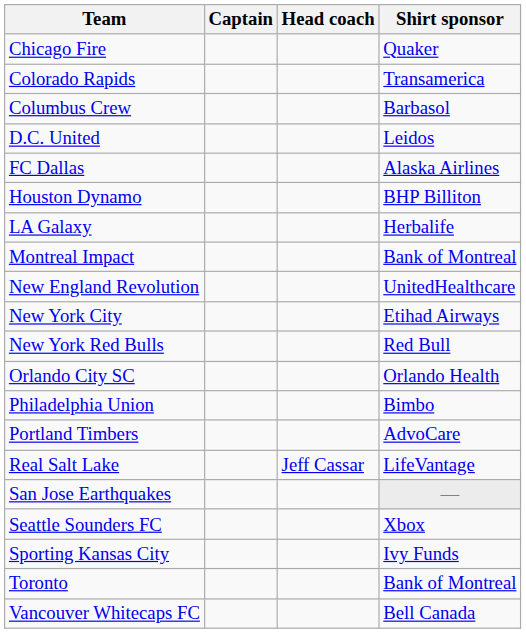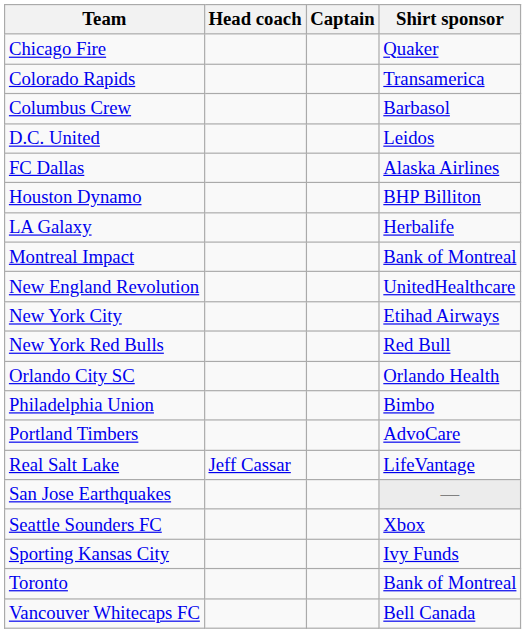columns swapped: Head coach <-> Captain
